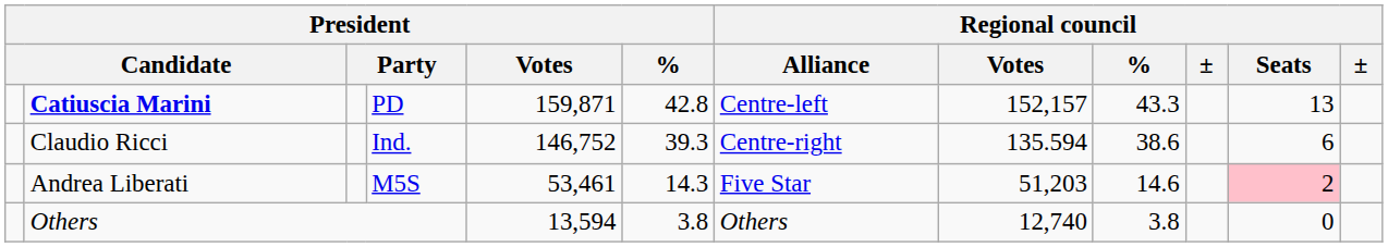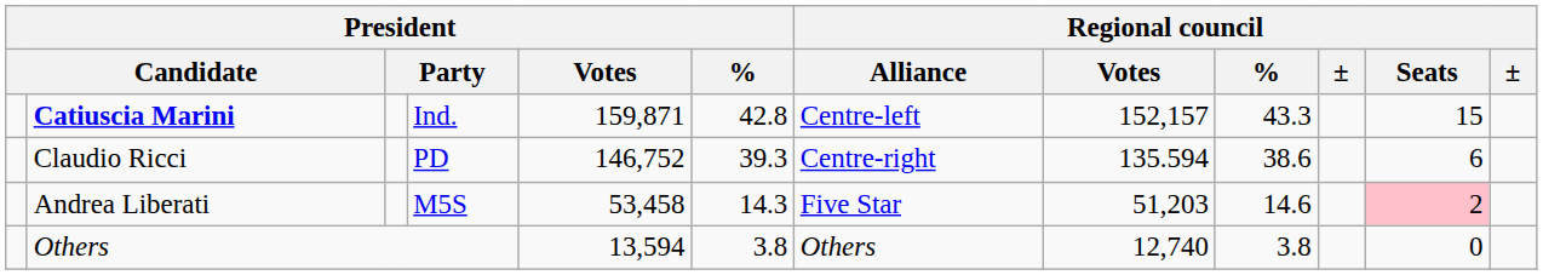Catiuscia Marini | column 4: PD -> Ind.
Catiuscia Marini | Regional council / Seats: 13 -> 15
Claudio Ricci | column 4: Ind. -> PD
Andrea Liberati | President / Votes: 53,461 -> 53,458
